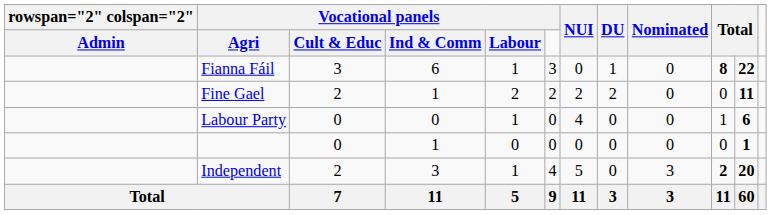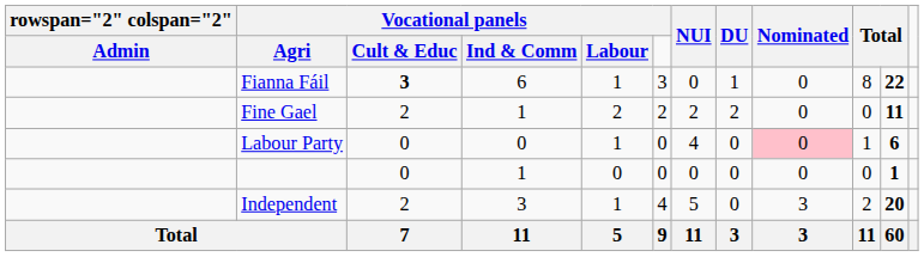Fianna Fáil | Vocational panels / Cult & Educ: normal -> bold
Fianna Fáil | column 10: bold -> normal
Labour Party | Nominated: no background -> pink background
Independent | column 10: bold -> normal
